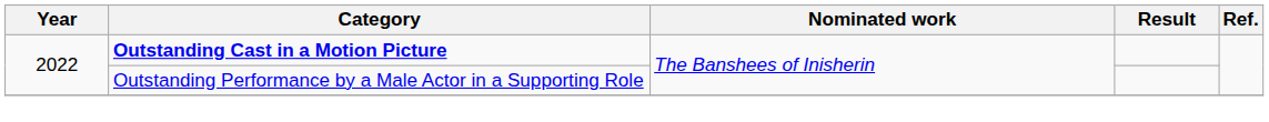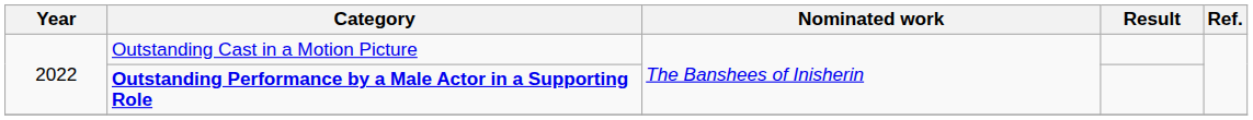Outstanding Cast in a Motion Picture | Category: bold -> normal
Outstanding Performance by a Male Actor in a Supporting Role | Category: normal -> bold
